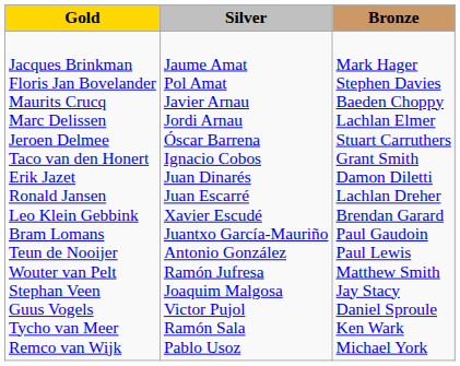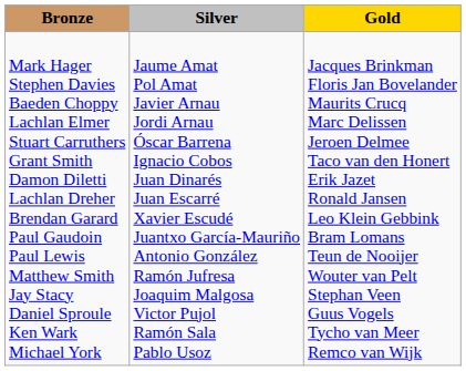columns swapped: Gold <-> Bronze
